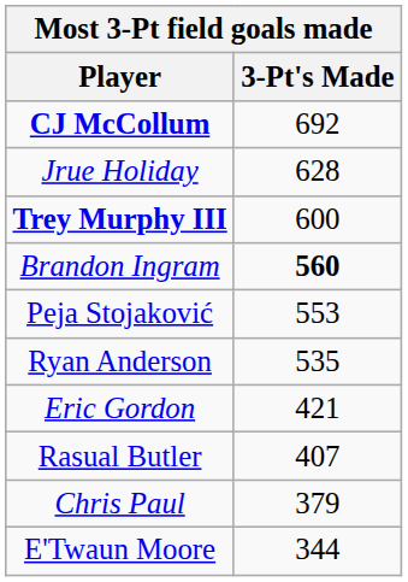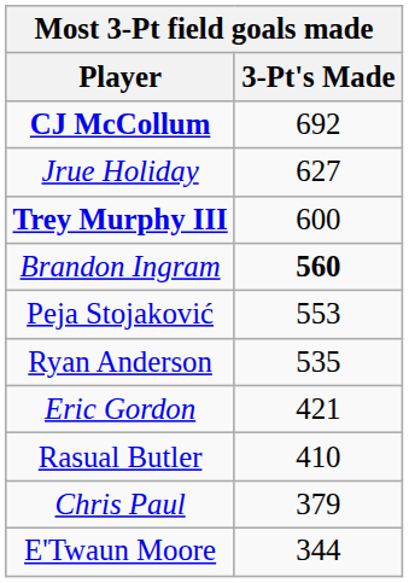Jrue Holiday | 3-Pt's Made: 628 -> 627
Rasual Butler | 3-Pt's Made: 407 -> 410
